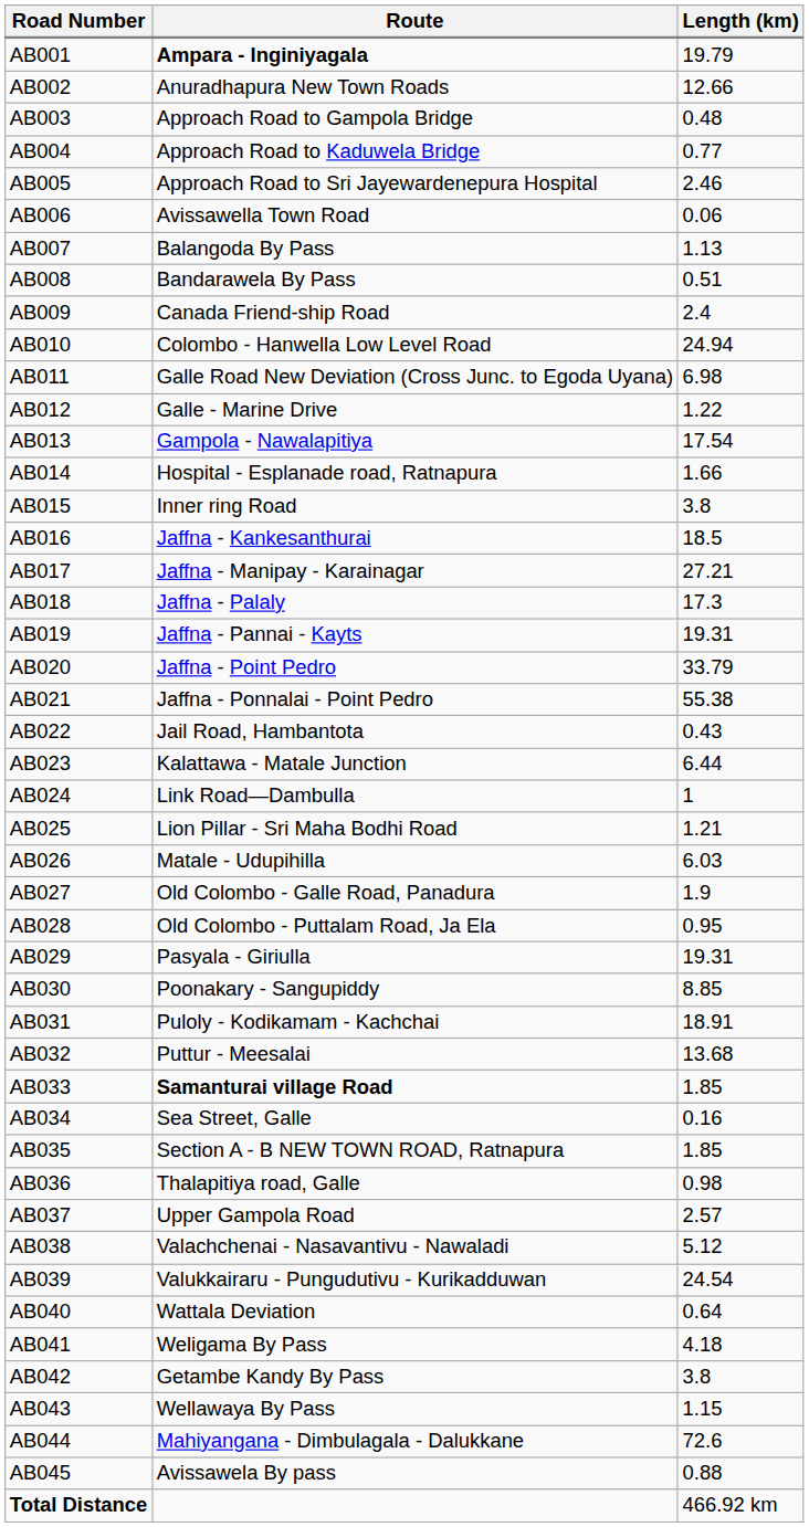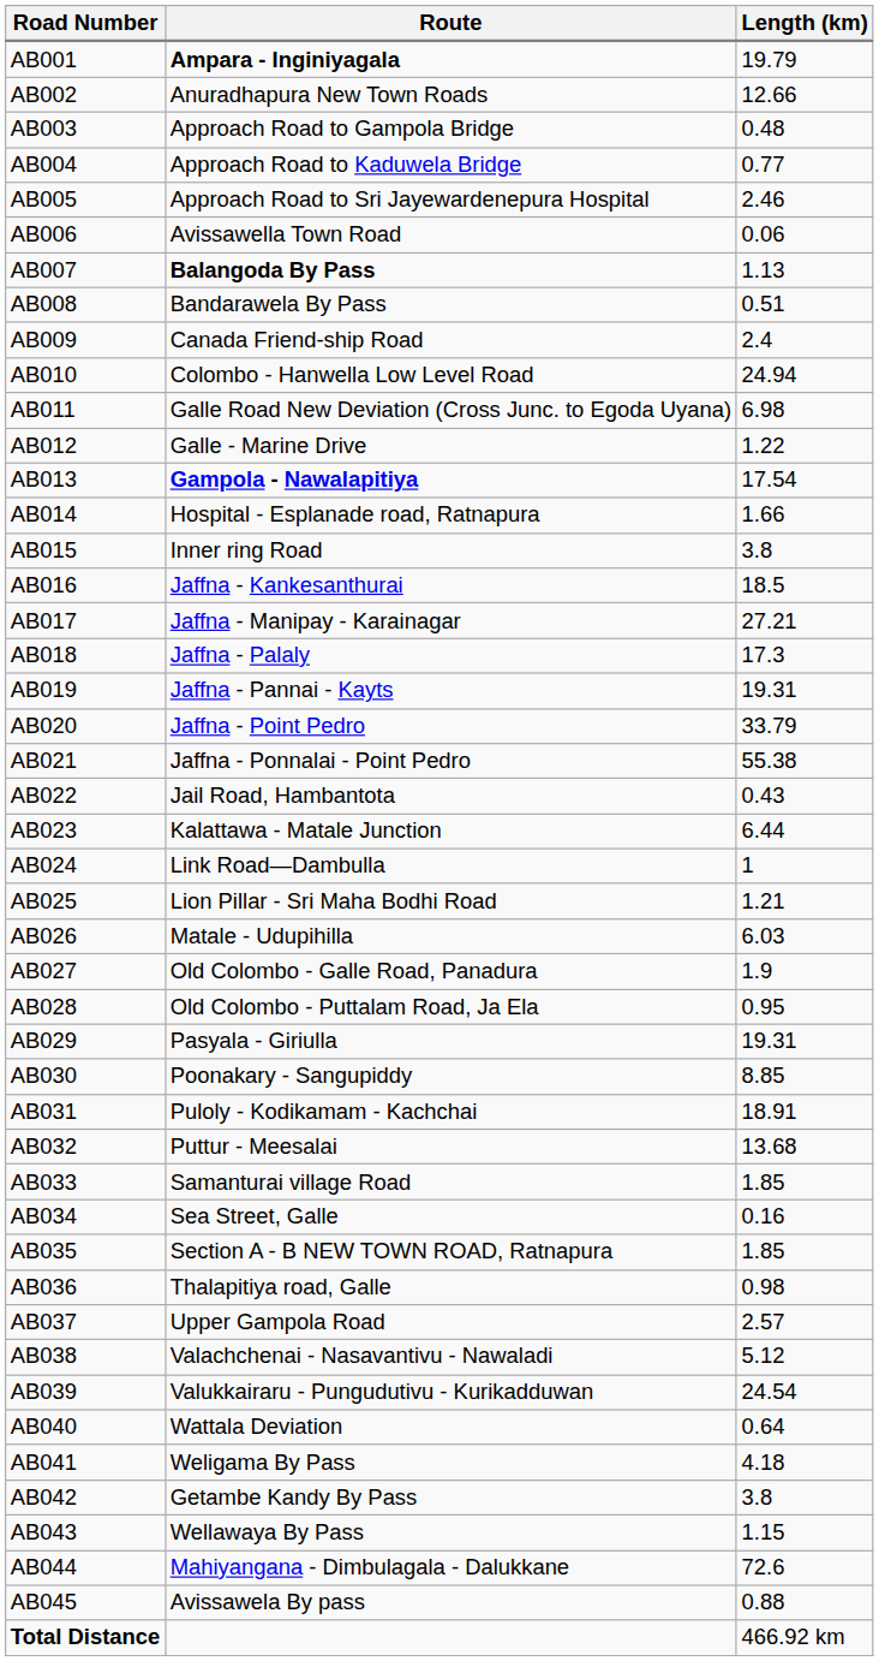AB007 | Route: normal -> bold
AB013 | Route: normal -> bold
AB033 | Route: bold -> normal
